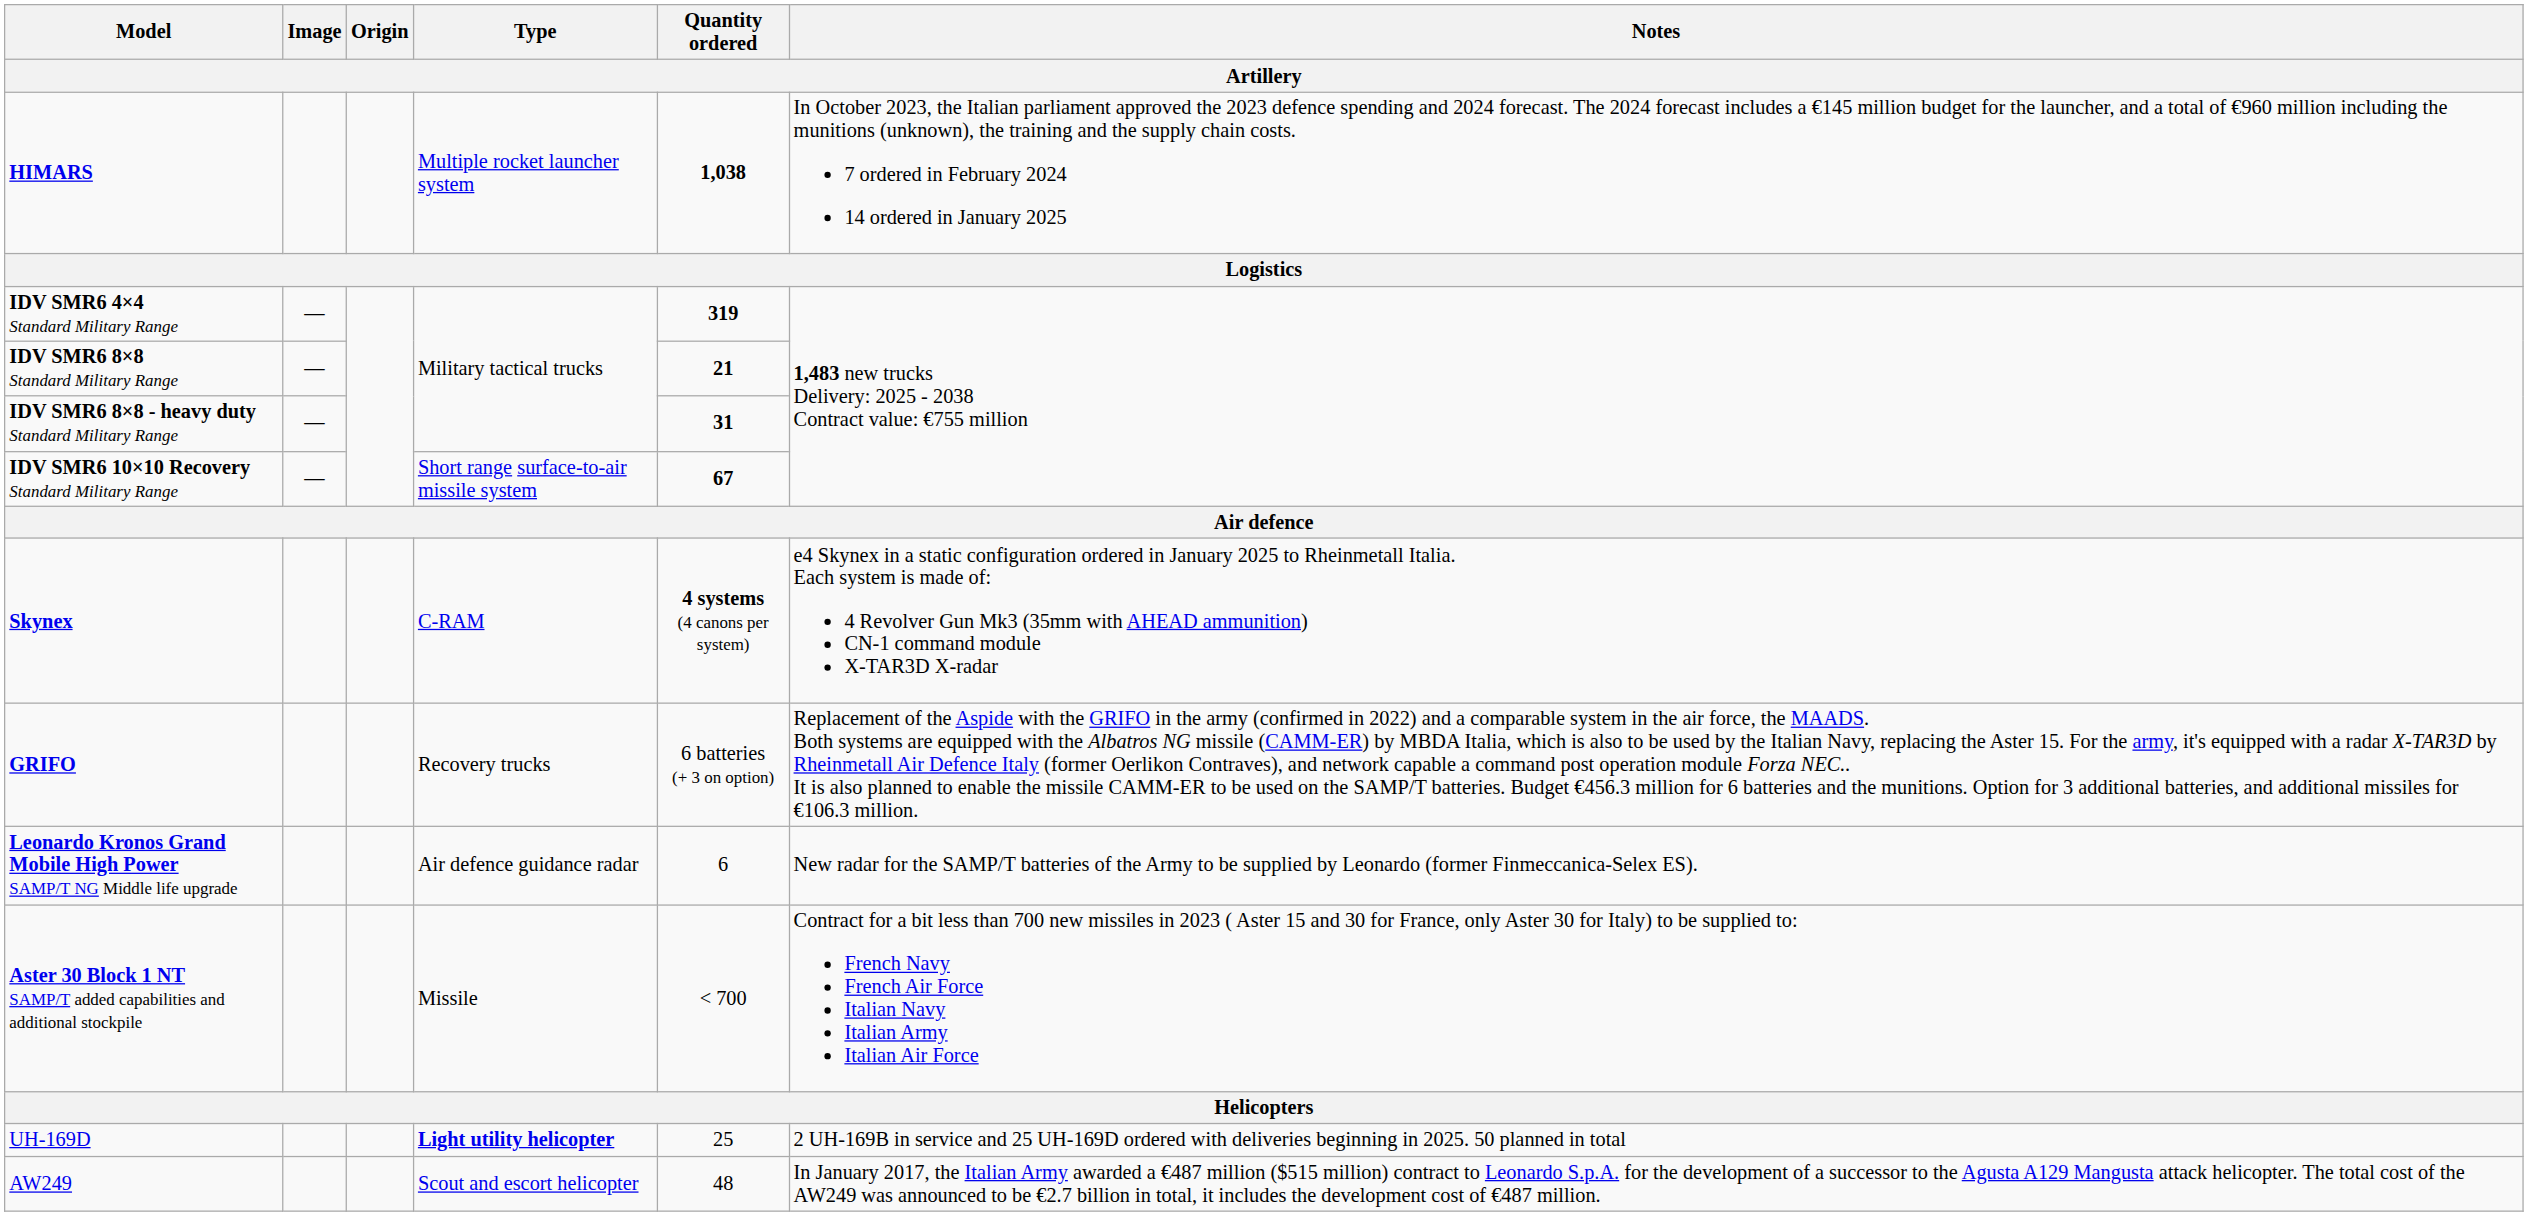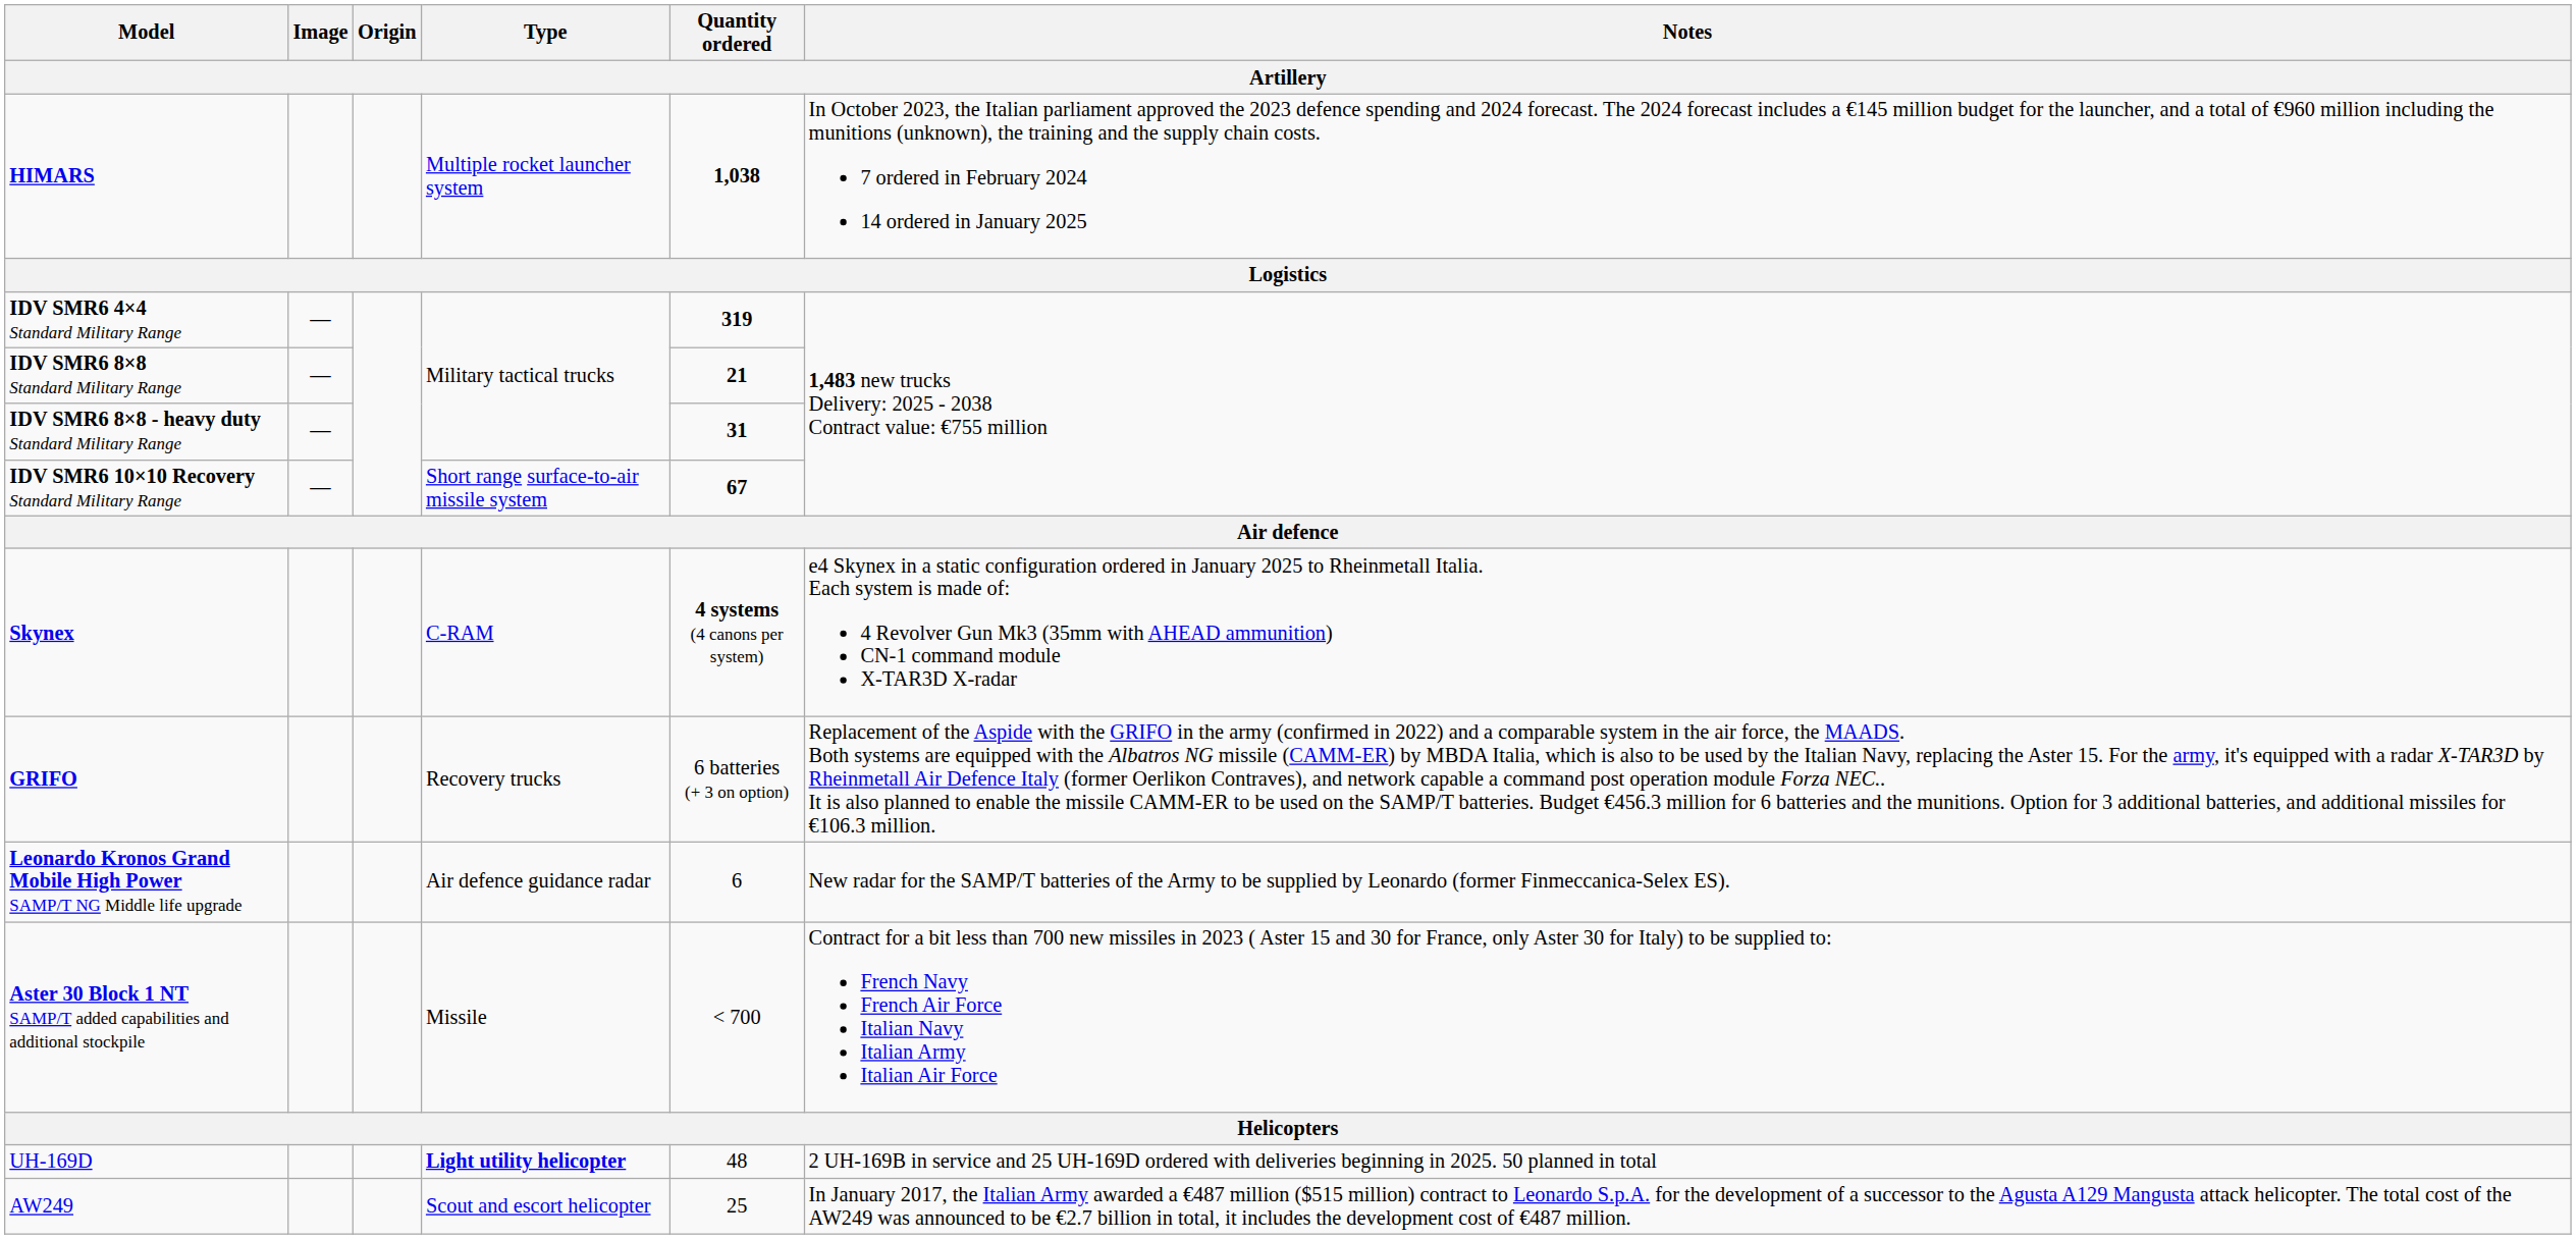UH-169D | Quantity ordered: 25 -> 48
AW249 | Quantity ordered: 48 -> 25
